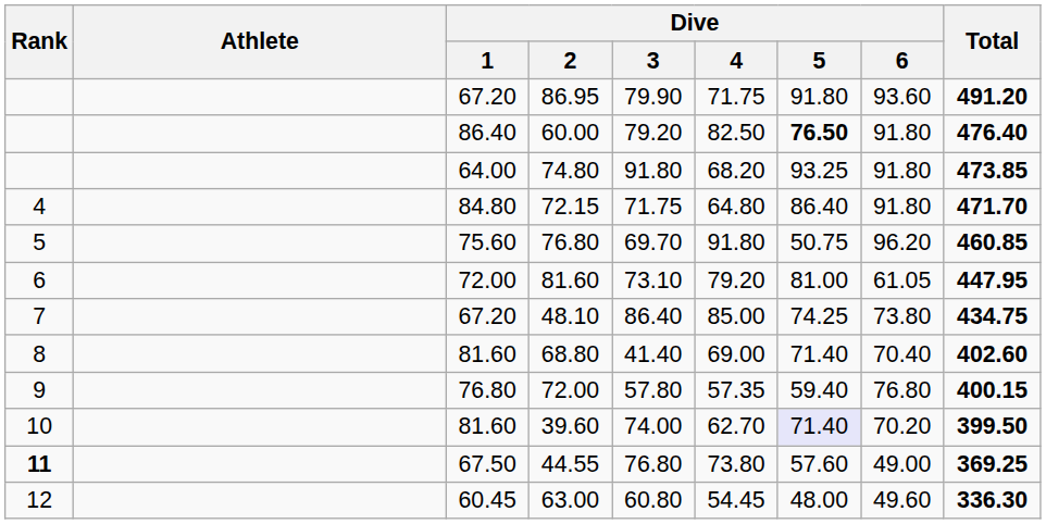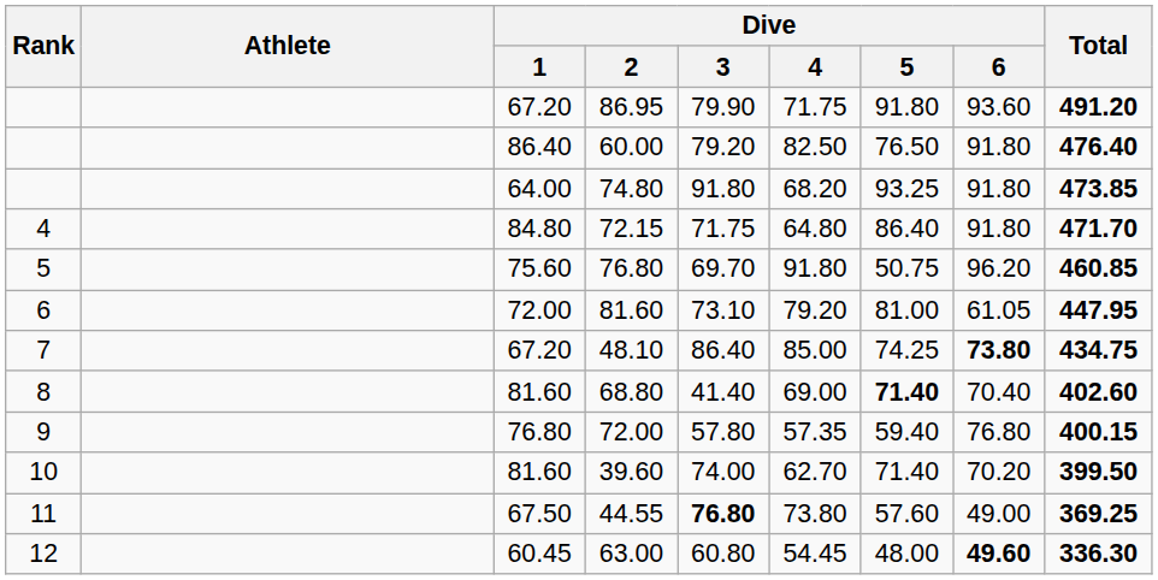60.00 | Dive / 5: bold -> normal
48.10 | Dive / 6: normal -> bold
68.80 | Dive / 5: normal -> bold
39.60 | Dive / 5: lavender background -> no background
44.55 | Rank: bold -> normal
44.55 | Dive / 3: normal -> bold
63.00 | Dive / 6: normal -> bold
